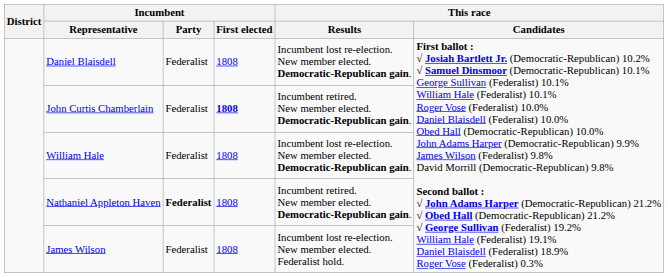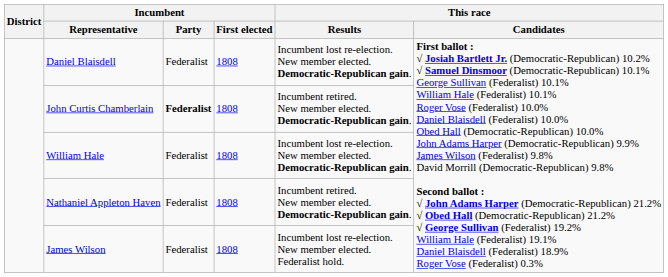John Curtis Chamberlain | Incumbent / Party: normal -> bold
John Curtis Chamberlain | Incumbent / First elected: bold -> normal
Nathaniel Appleton Haven | Incumbent / Party: bold -> normal
